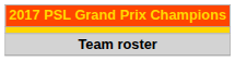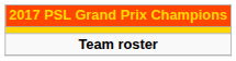row 3 | column 1: lightgrey background -> no background
